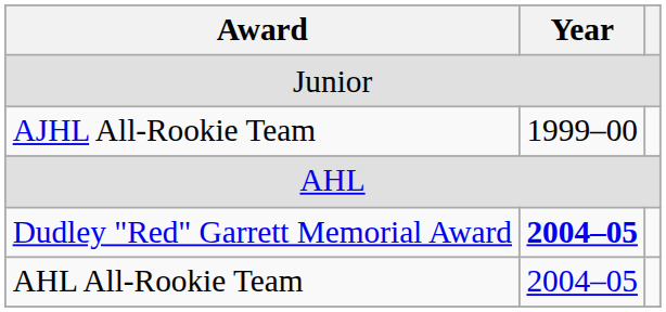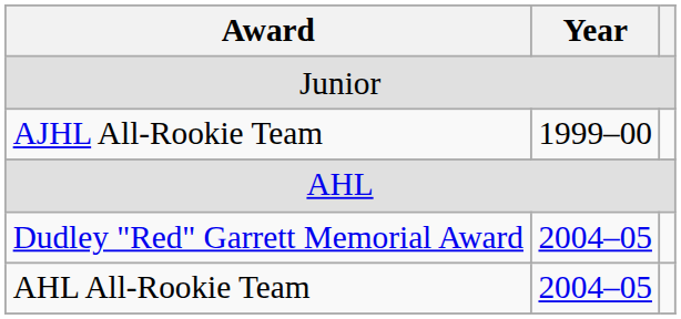Dudley "Red" Garrett Memorial Award | Year: bold -> normal
